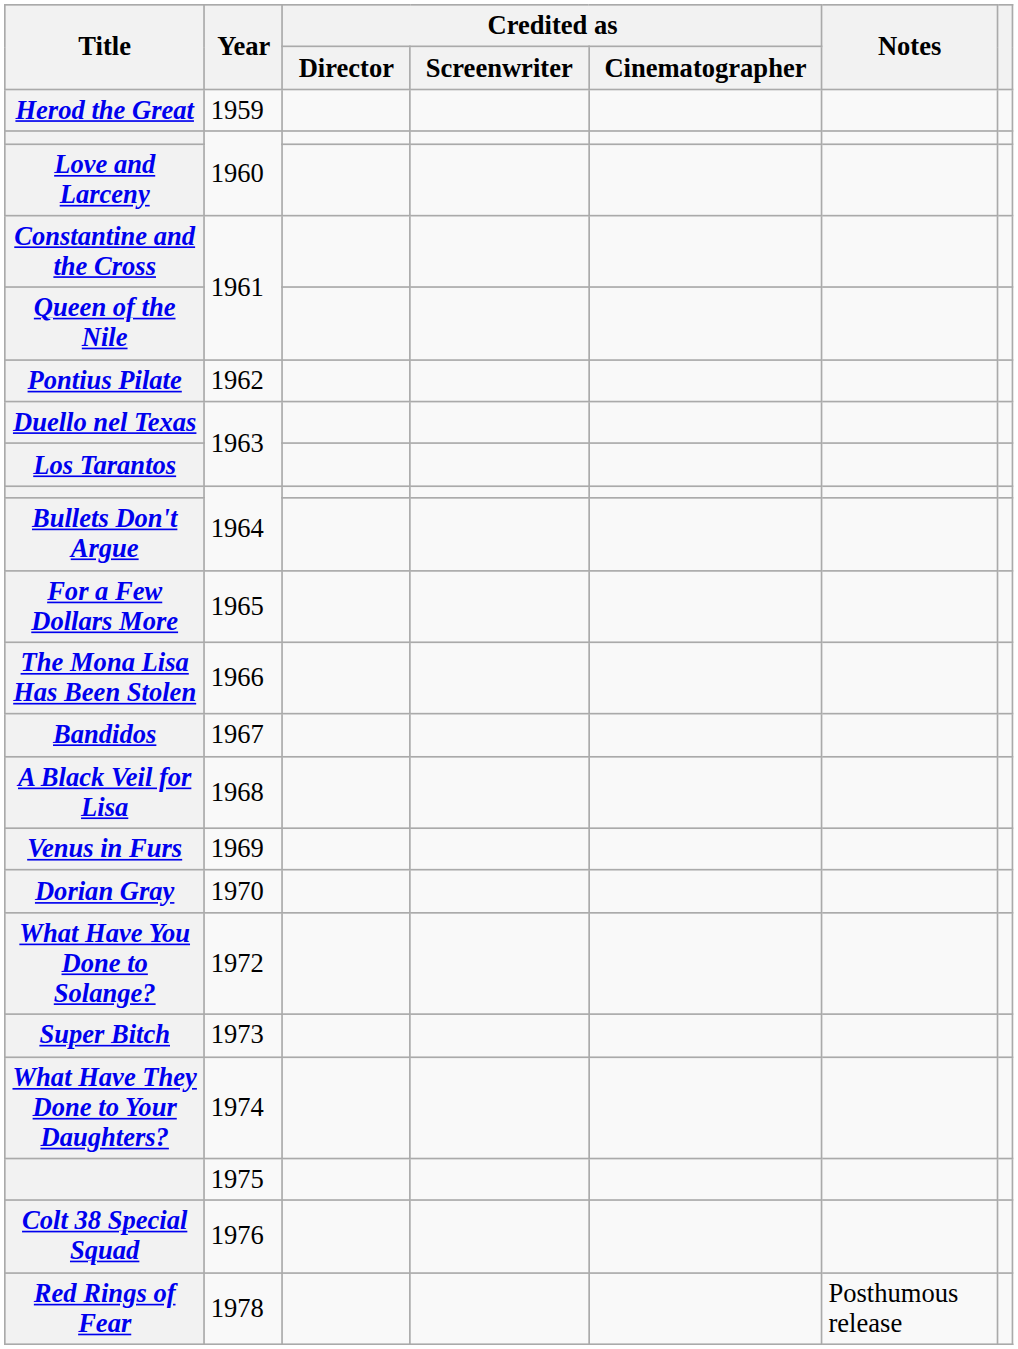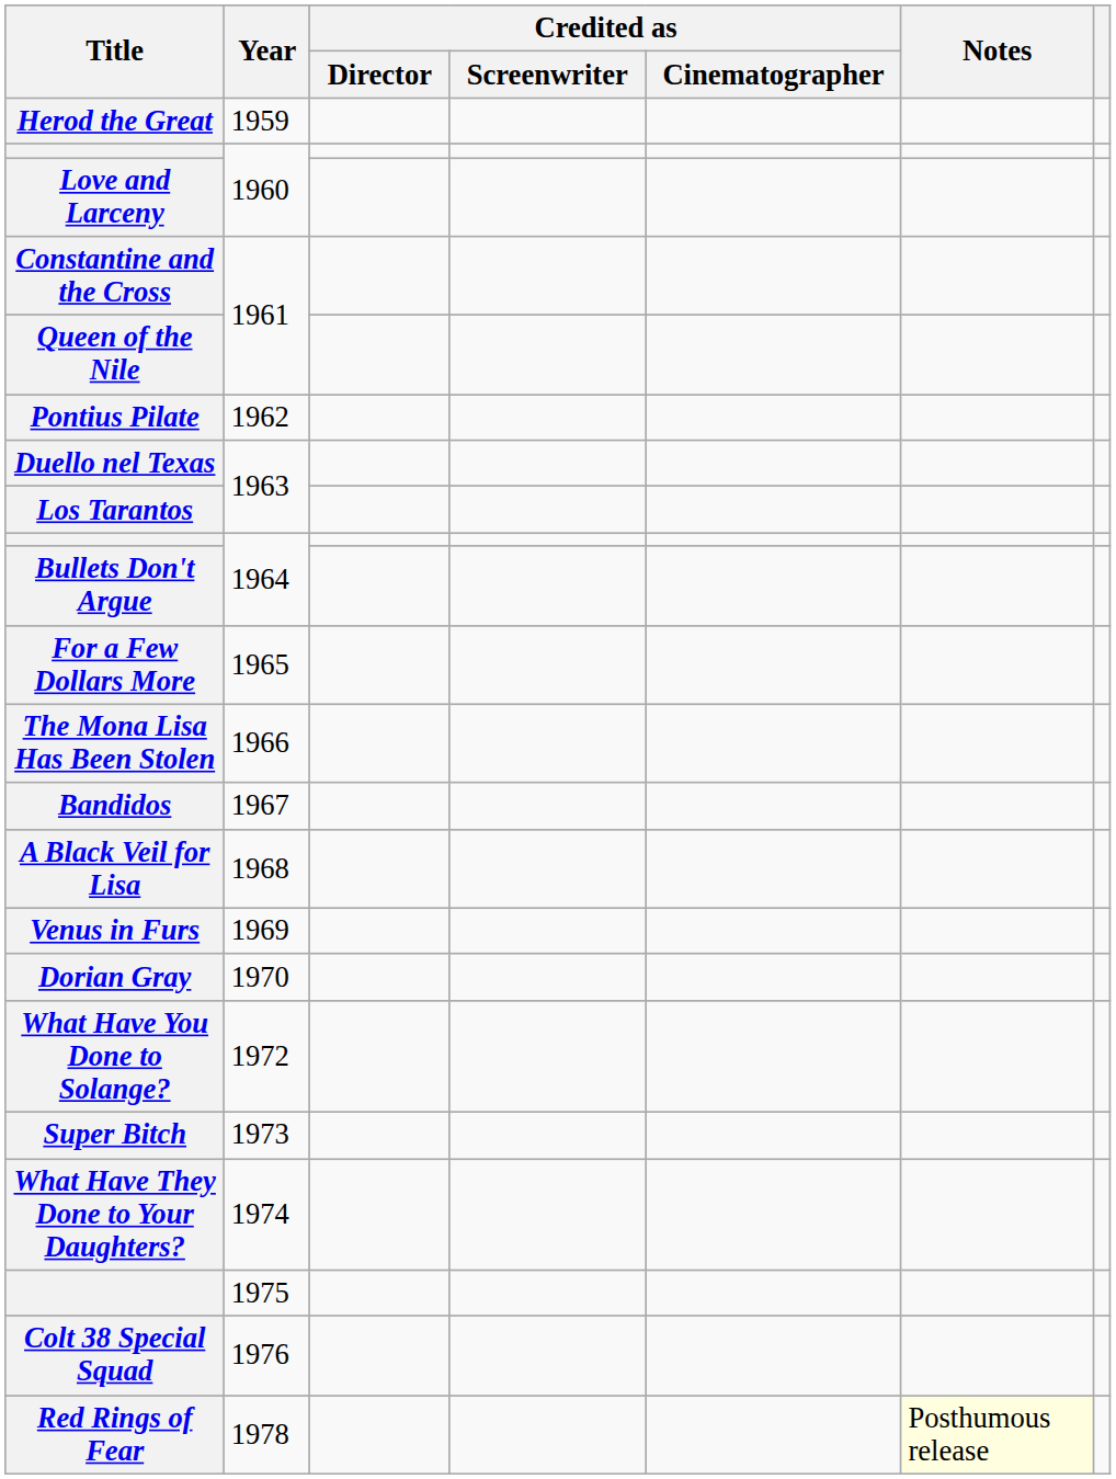Red Rings of Fear | Notes: no background -> lightyellow background
